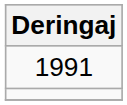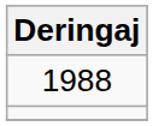row 2 | column 1: 1991 -> 1988
